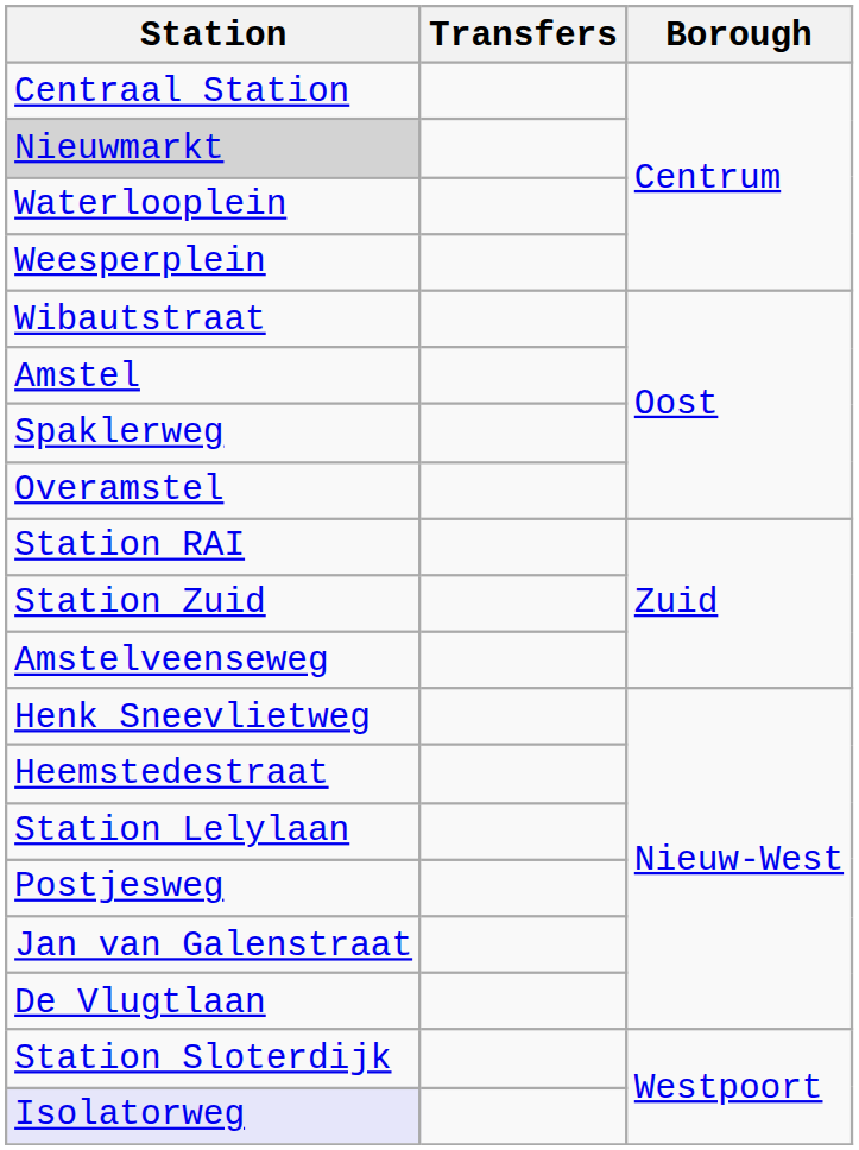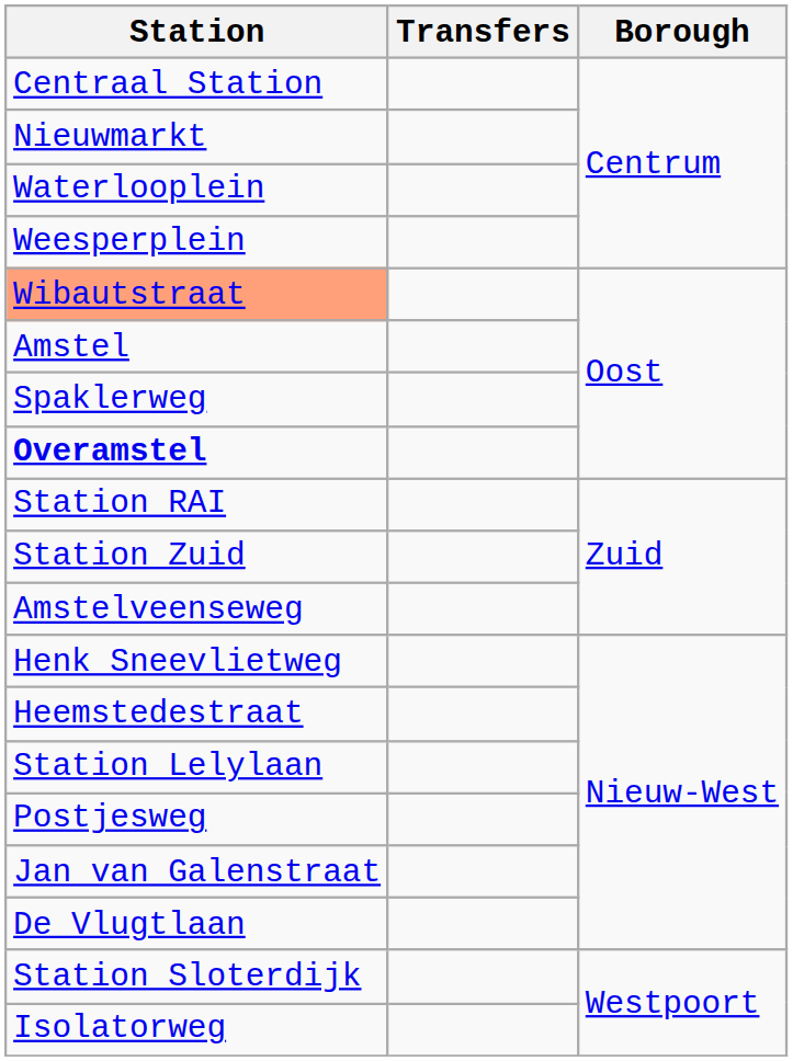Nieuwmarkt | Station: lightgrey background -> no background
Wibautstraat | Station: no background -> lightsalmon background
Overamstel | Station: normal -> bold
Isolatorweg | Station: lavender background -> no background
